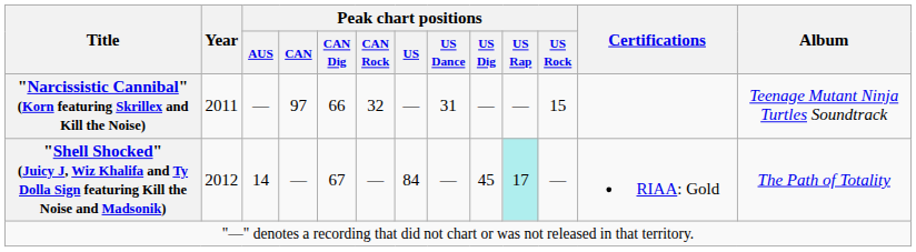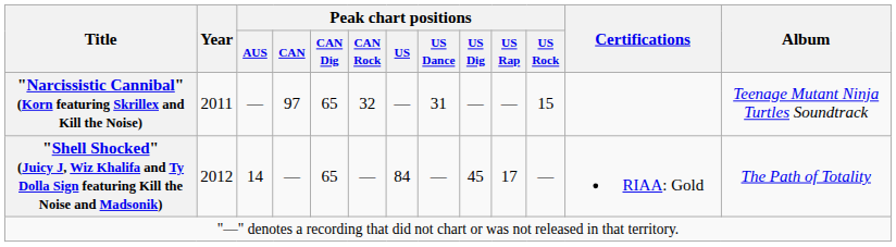row 3 | Peak chart positions / CAN Dig: 66 -> 65
row 4 | Peak chart positions / CAN Dig: 67 -> 65
row 4 | Peak chart positions / US Rap: paleturquoise background -> no background
